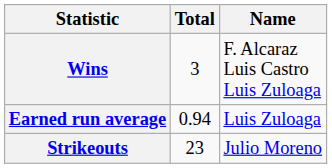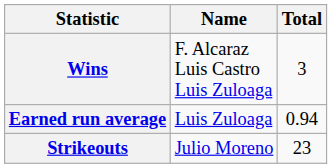columns swapped: Name <-> Total
